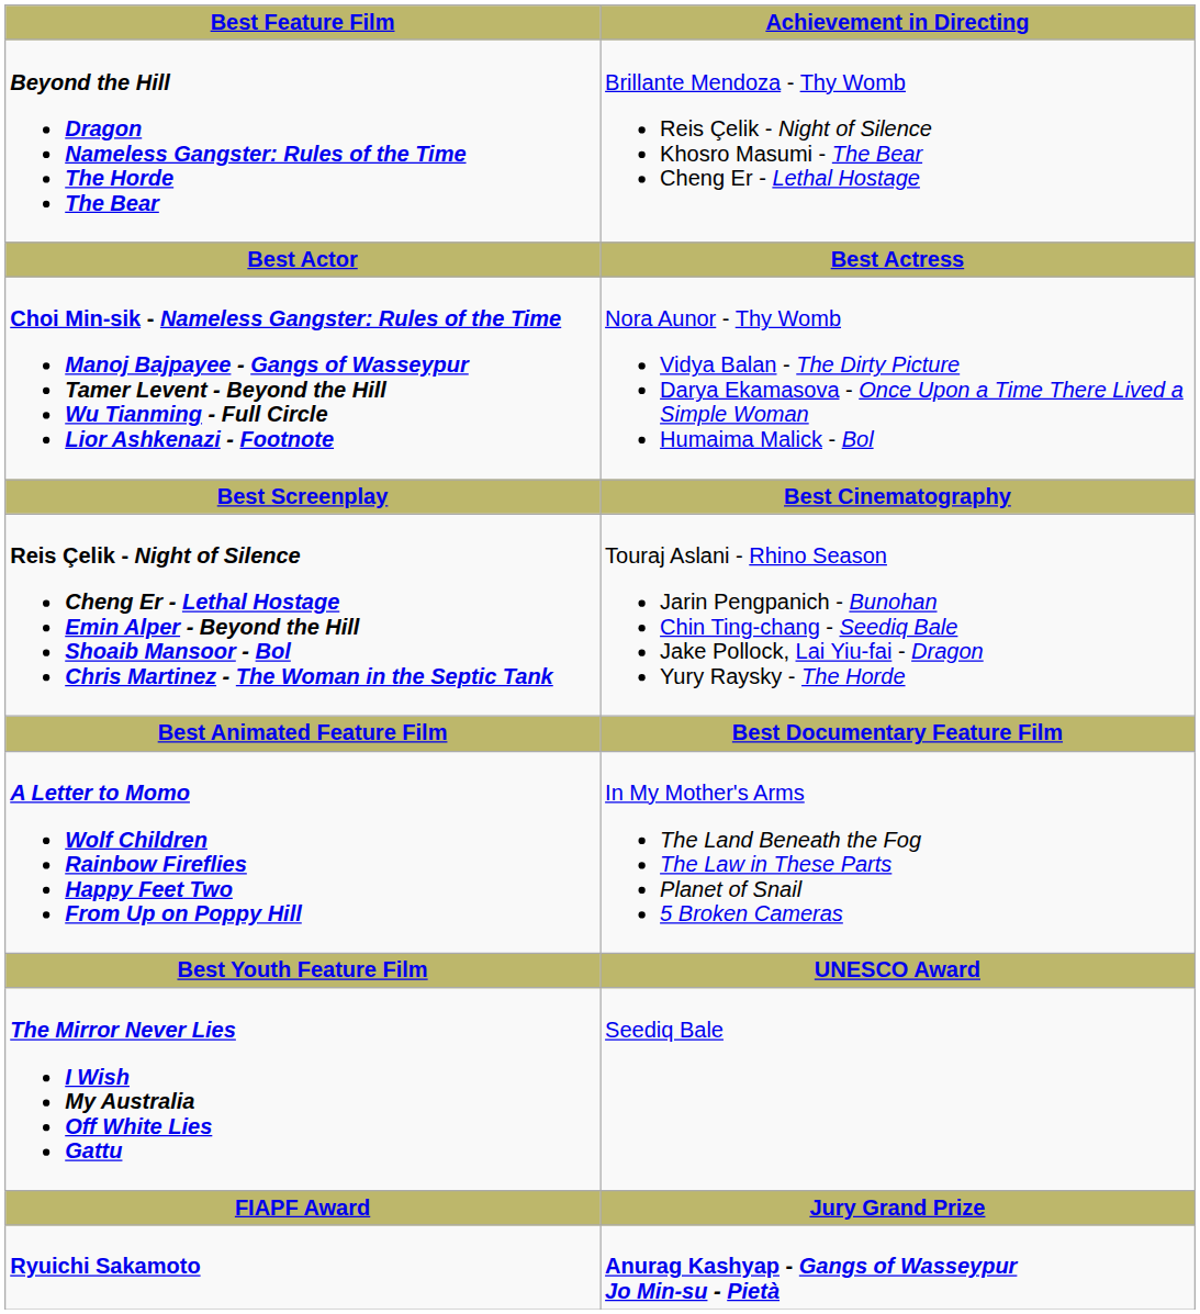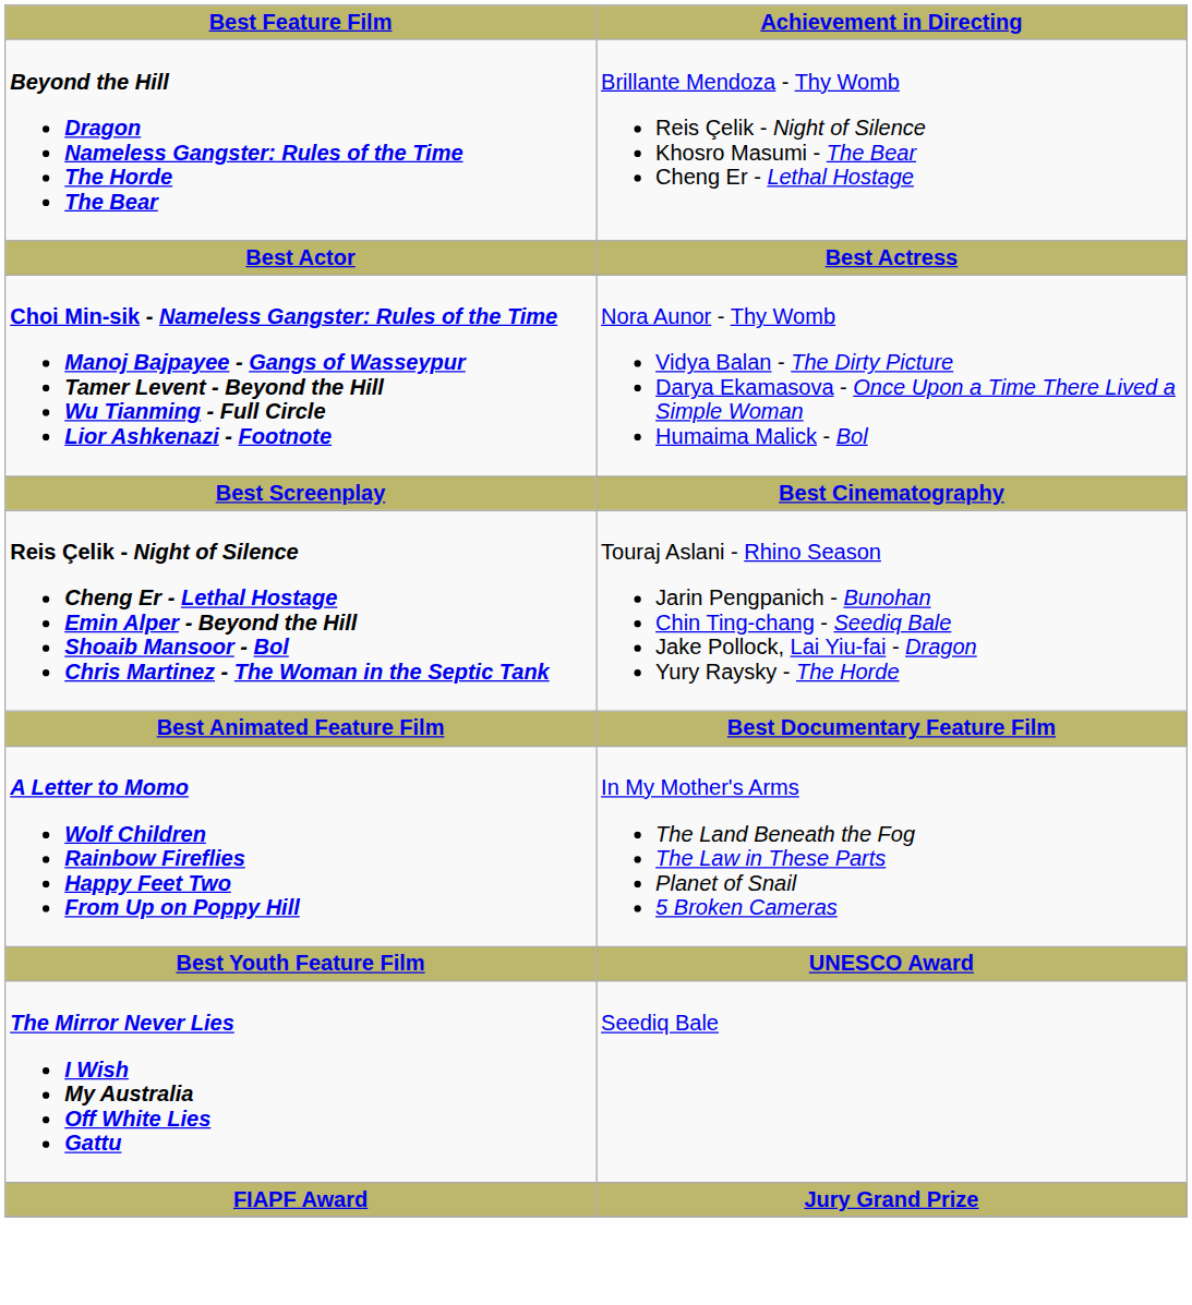- row: Ryuichi Sakamoto | Anurag Kashyap - Gangs of Wasseypur Jo Min-su - Pietà
